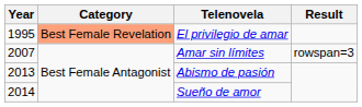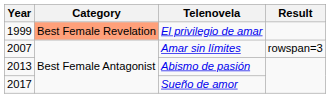El privilegio de amar | Year: 1995 -> 1999
Sueño de amor | Year: 2014 -> 2017
